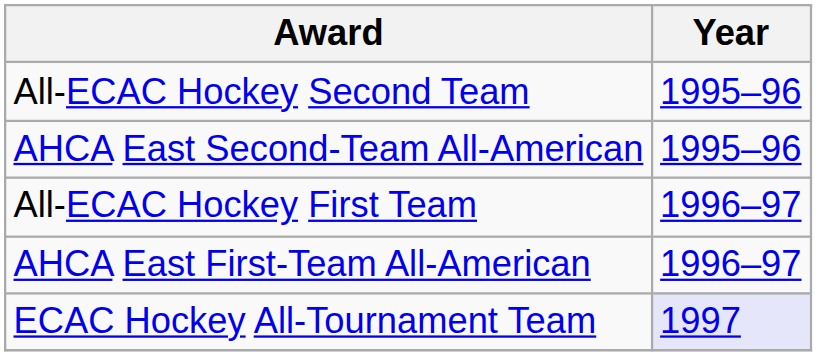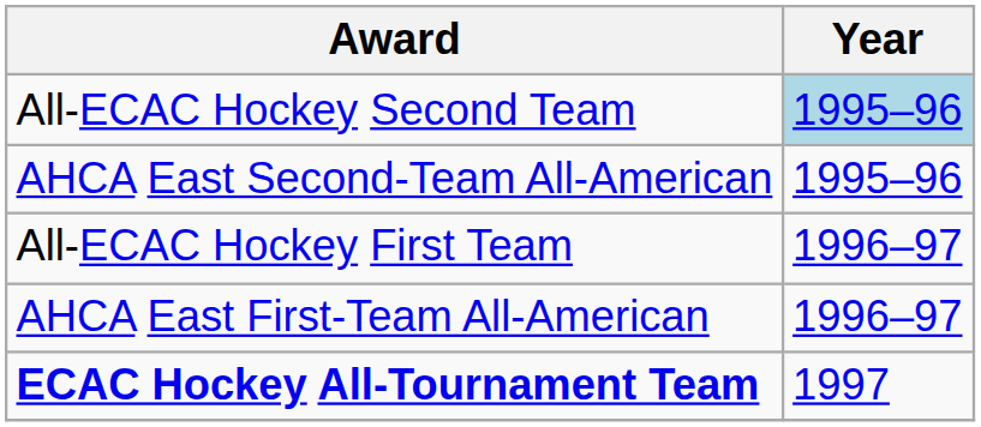row 2 | Year: no background -> lightblue background
row 6 | Award: normal -> bold
row 6 | Year: lavender background -> no background
